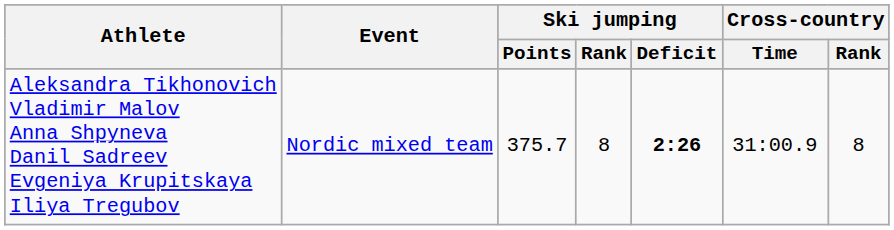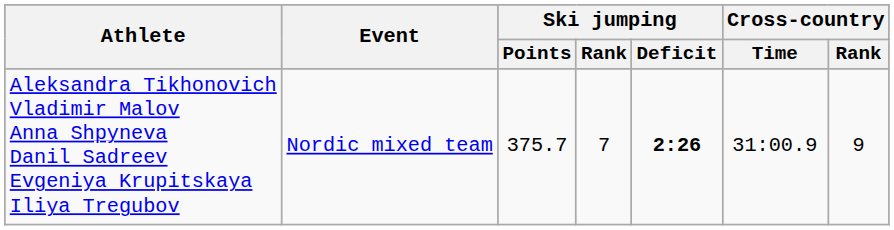row 3 | Ski jumping / Rank: 8 -> 7
row 3 | Cross-country / Rank: 8 -> 9
